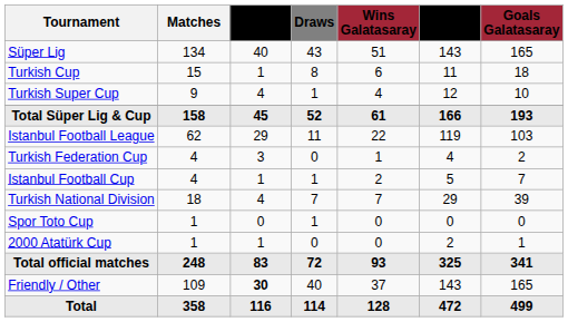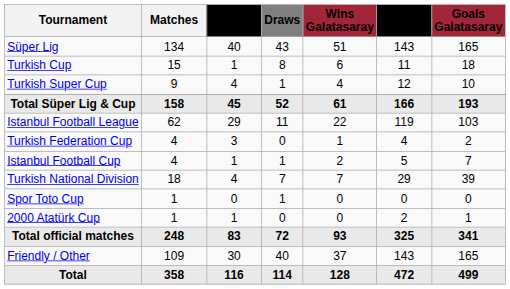Friendly / Other | Wins Beşiktaş: bold -> normal
